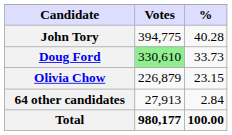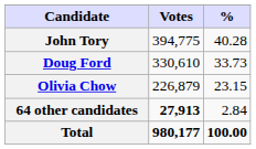Doug Ford | Votes: lightgreen background -> no background
64 other candidates | Votes: normal -> bold
